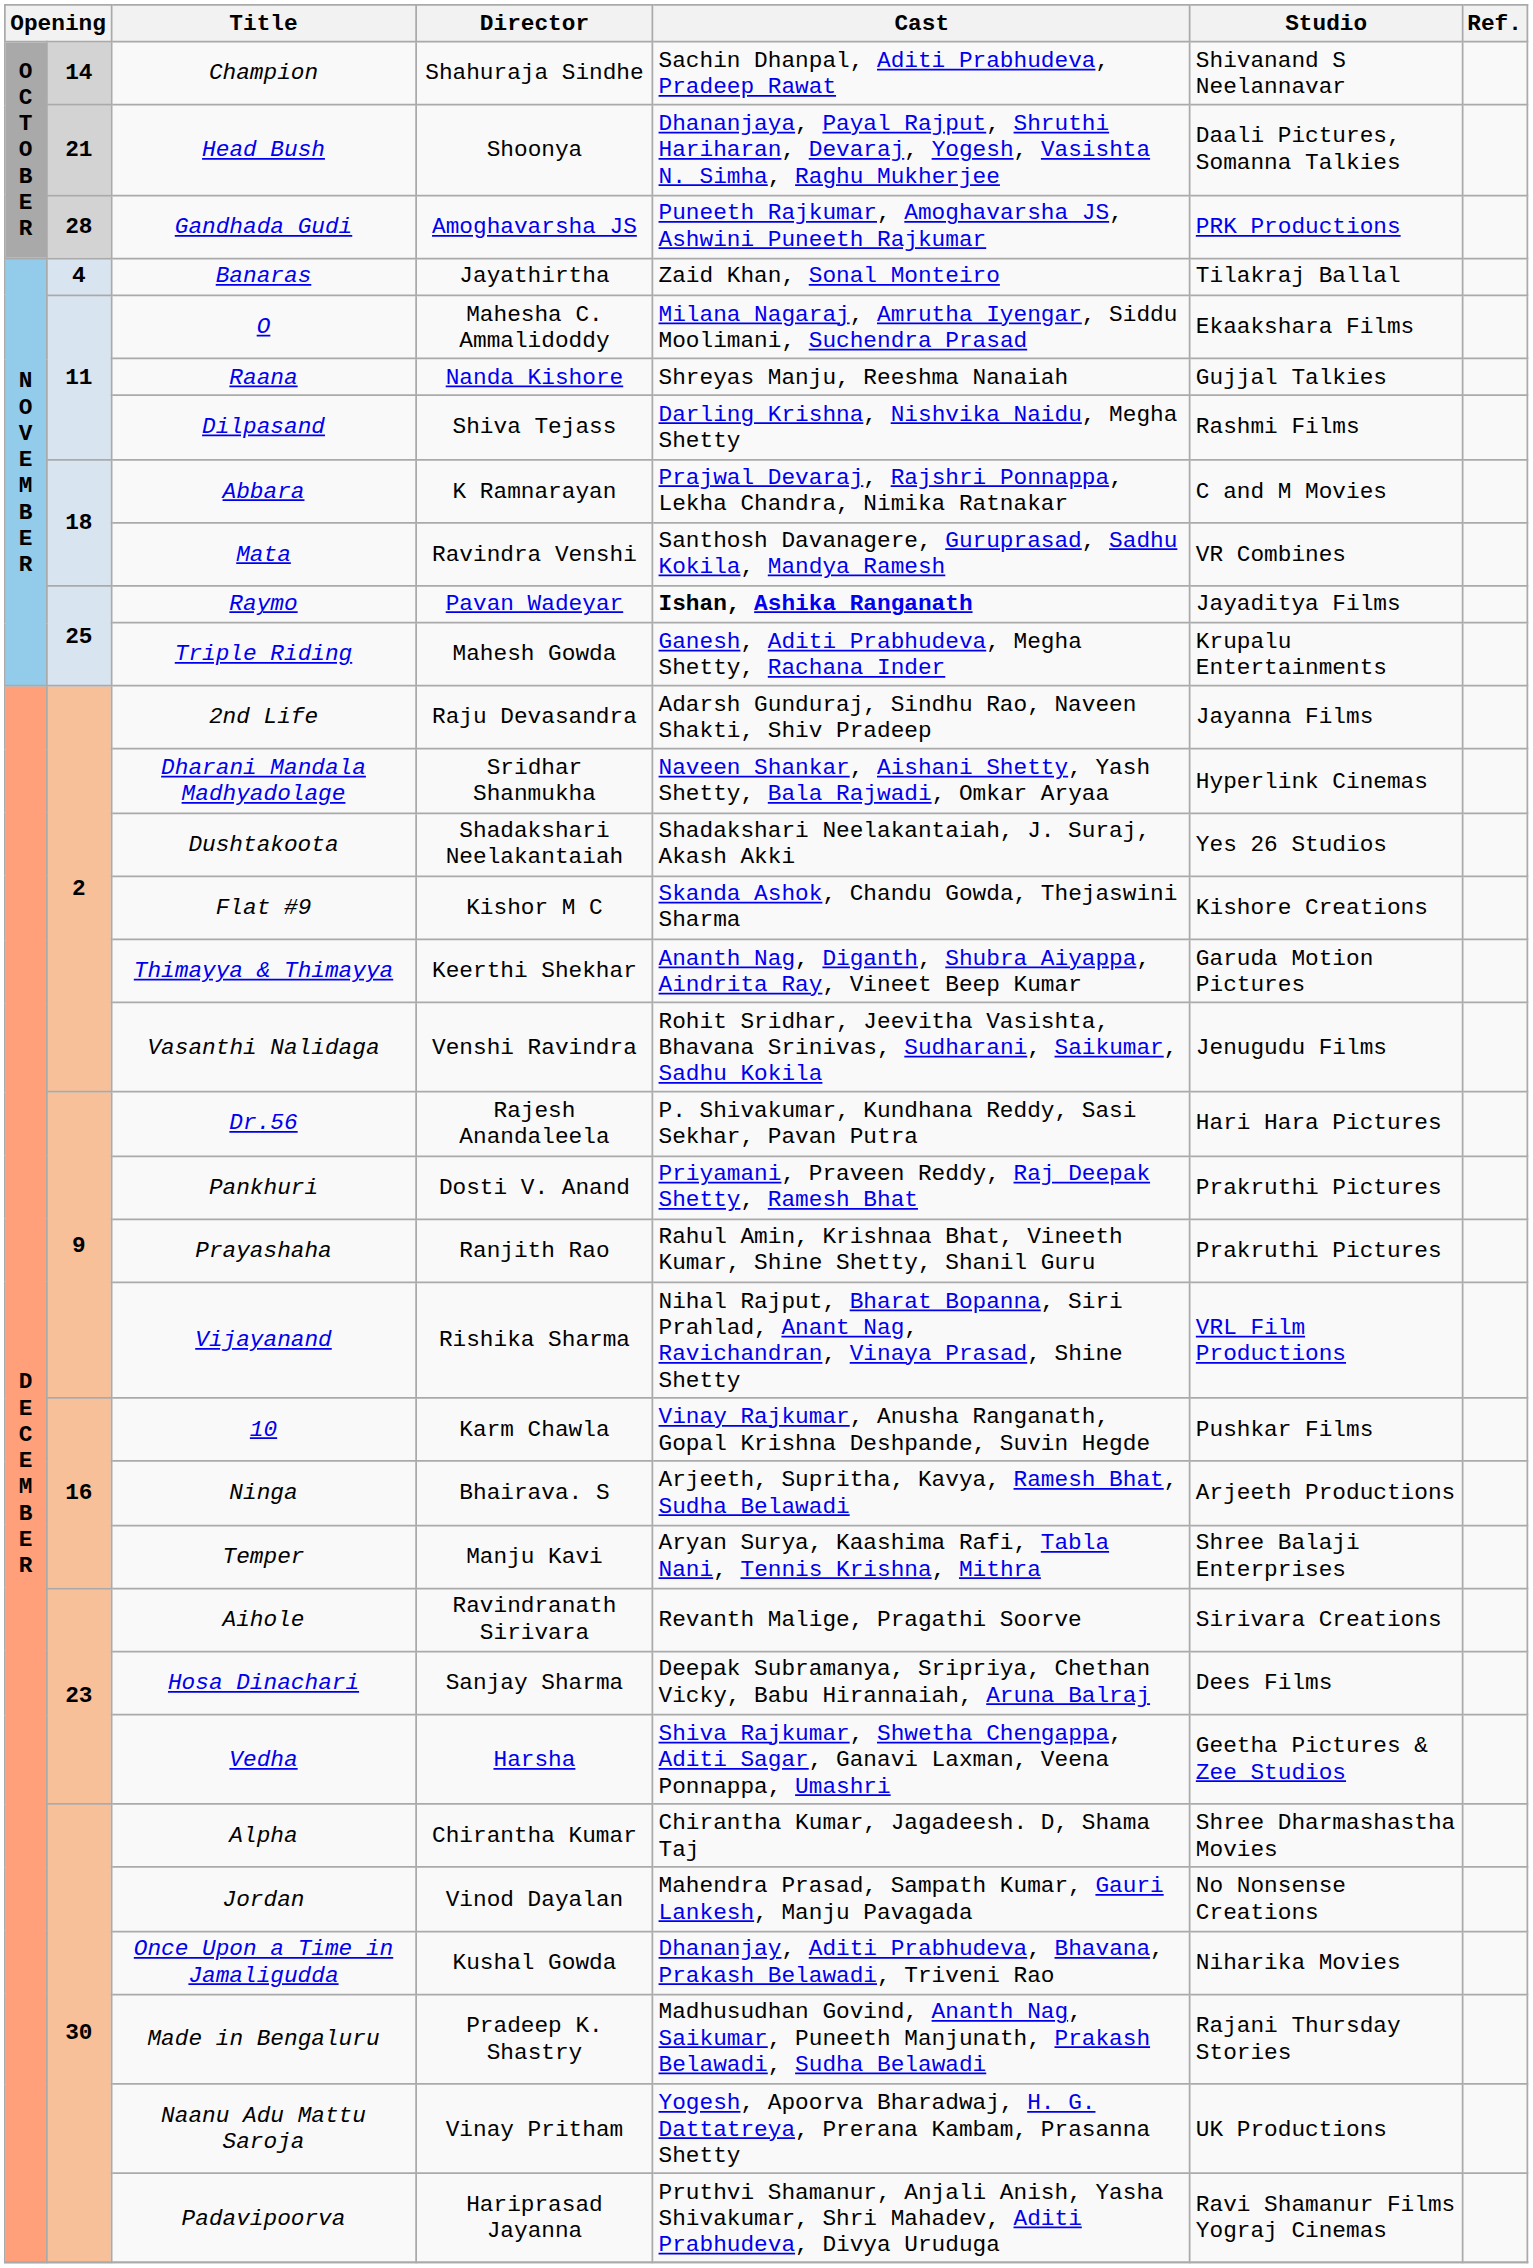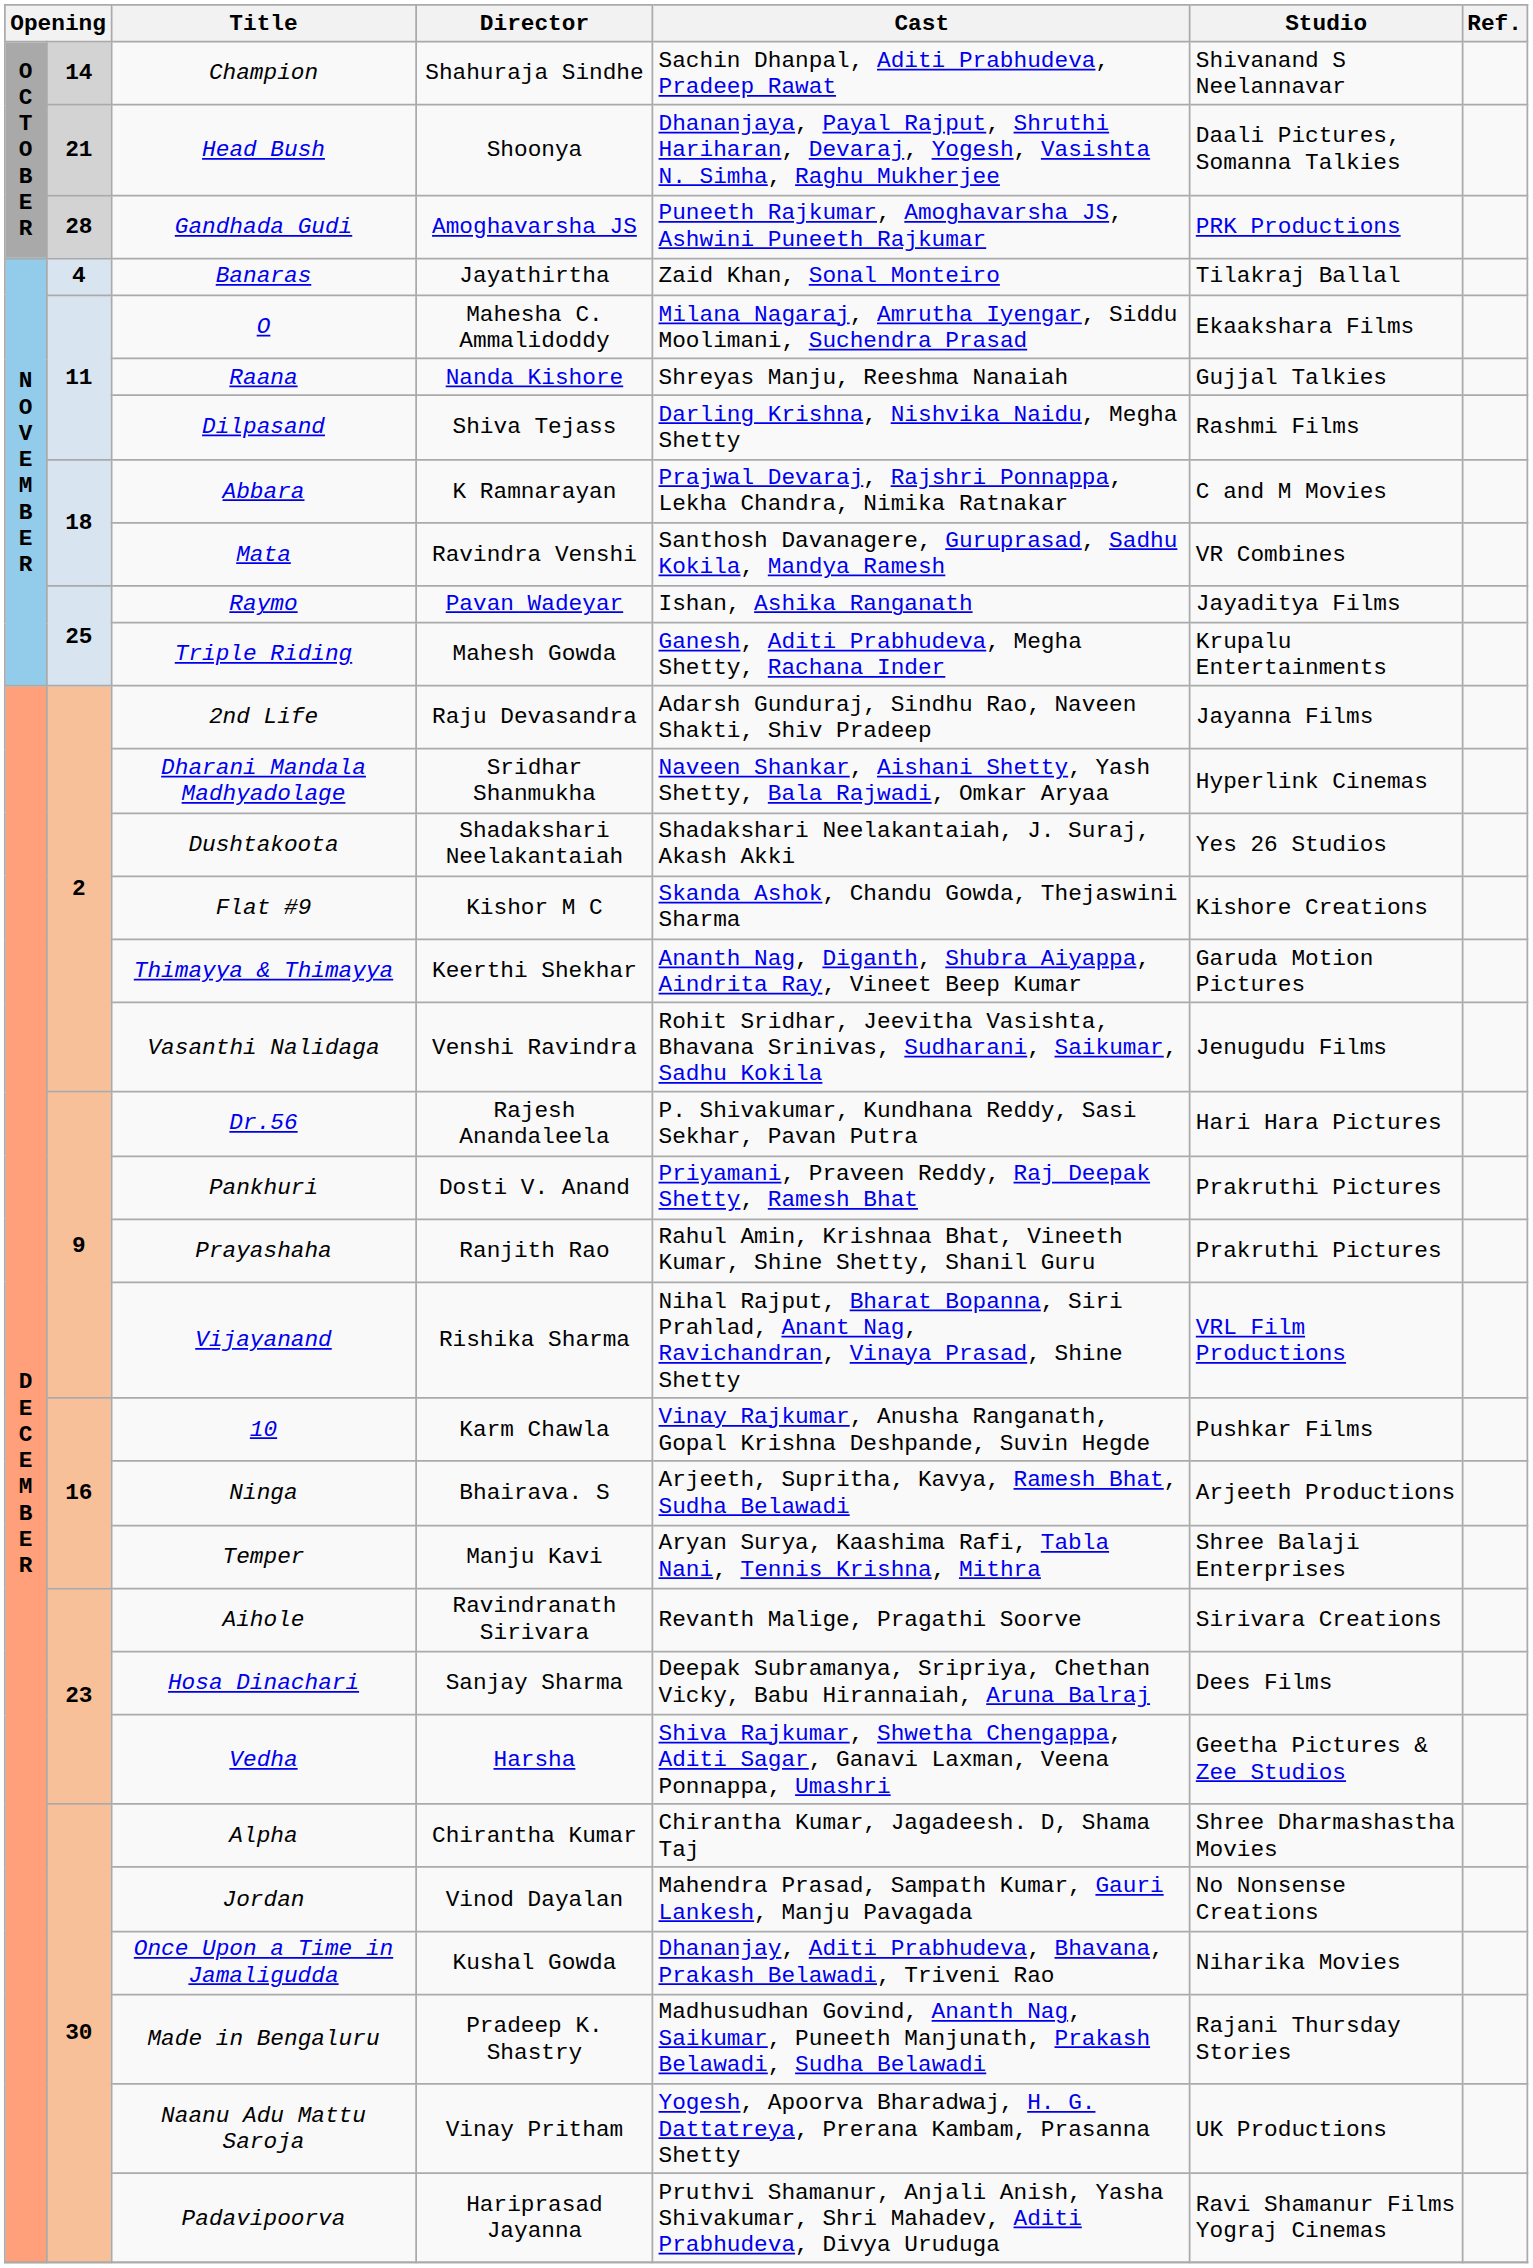Raymo | Cast: bold -> normal
